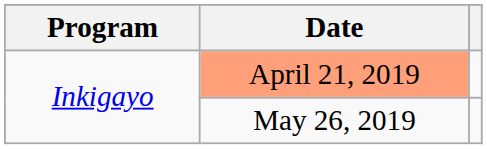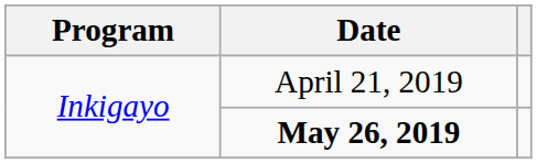April 21, 2019 | Date: lightsalmon background -> no background
May 26, 2019 | Date: normal -> bold
